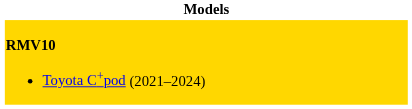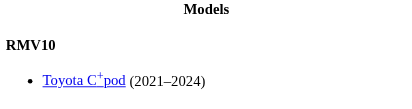row 2 | column 1: gold background -> no background
